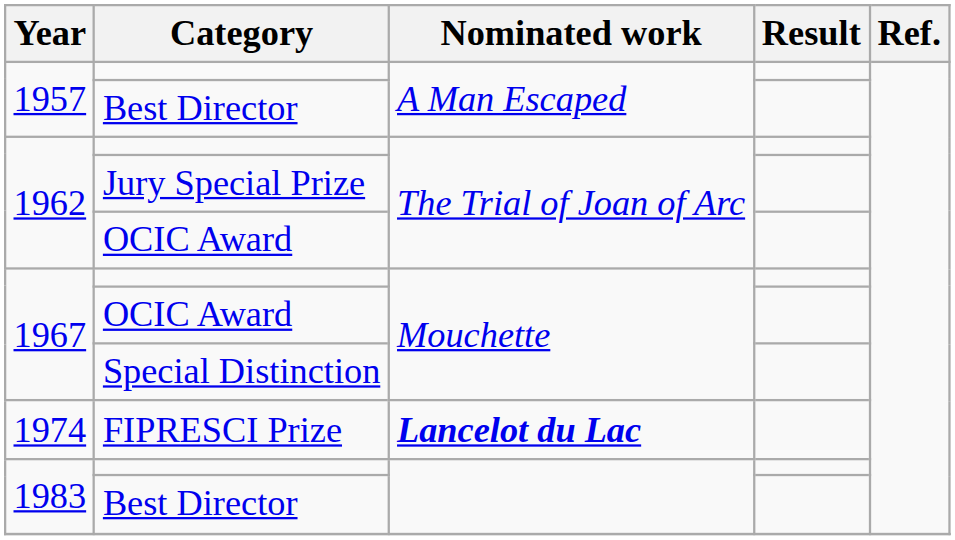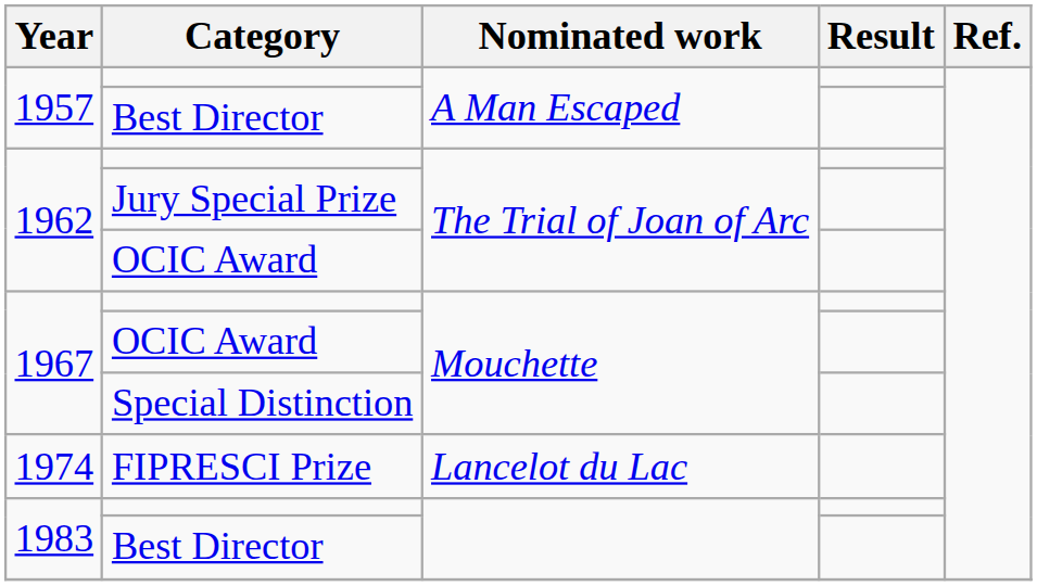FIPRESCI Prize | Nominated work: bold -> normal
